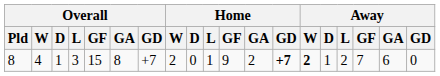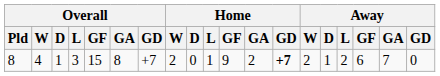row 3 | Away / W: bold -> normal
row 3 | Away / GF: 7 -> 6
row 3 | Away / GA: 6 -> 7
